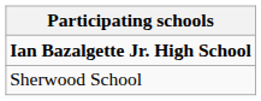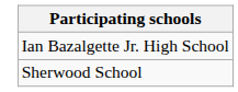row 2 | column 1: bold -> normal
